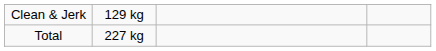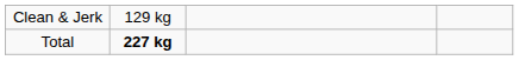row 2 | column 2: normal -> bold
